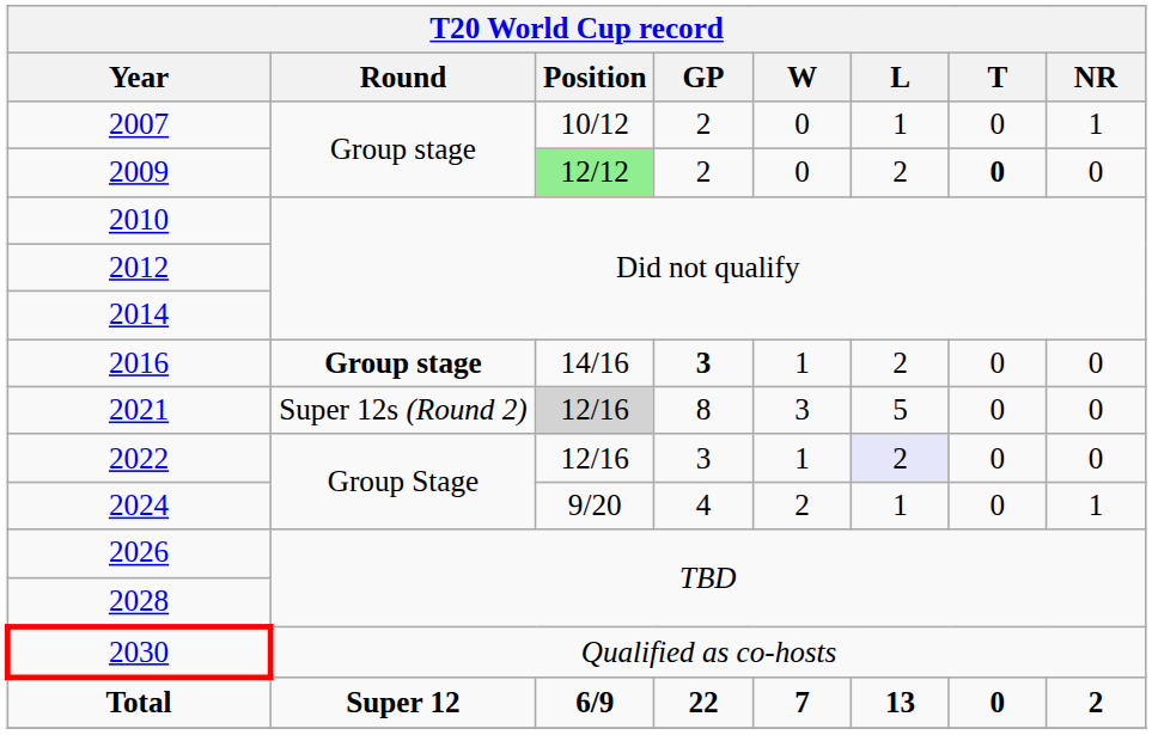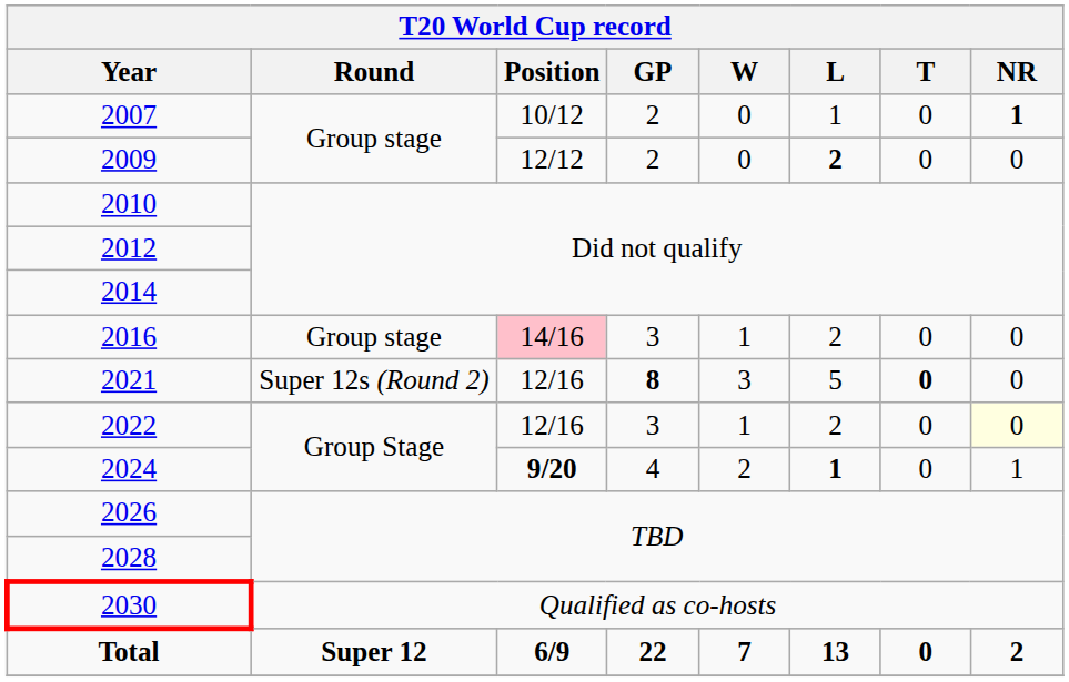2007 | NR: normal -> bold
2009 | Position: lightgreen background -> no background
2009 | L: normal -> bold
2009 | T: bold -> normal
2016 | Round: bold -> normal
2016 | Position: no background -> pink background
2016 | GP: bold -> normal
2021 | Position: lightgrey background -> no background
2021 | GP: normal -> bold
2021 | T: normal -> bold
2022 | L: lavender background -> no background
2022 | NR: no background -> lightyellow background
2024 | Position: normal -> bold
2024 | L: normal -> bold
